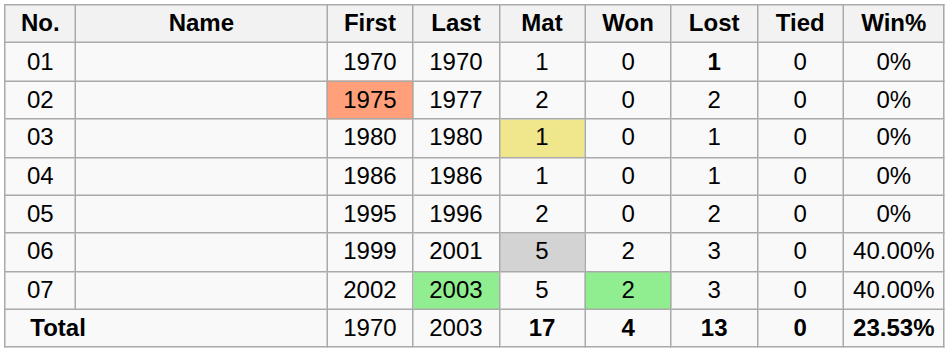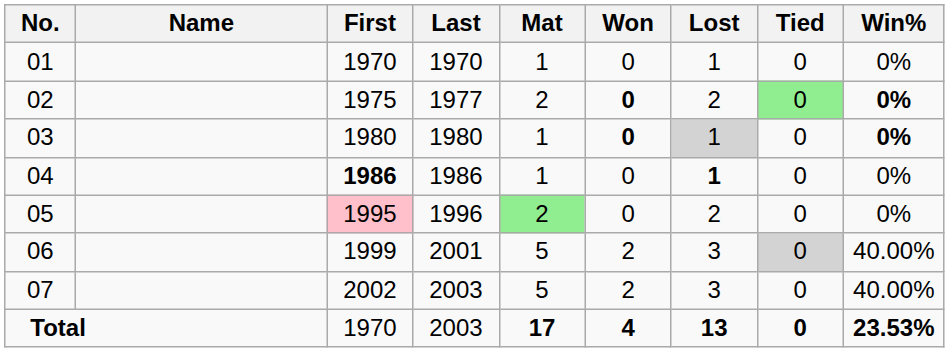01 | Lost: bold -> normal
02 | First: lightsalmon background -> no background
02 | Won: normal -> bold
02 | Tied: no background -> lightgreen background
02 | Win%: normal -> bold
03 | Mat: khaki background -> no background
03 | Won: normal -> bold
03 | Lost: no background -> lightgrey background
03 | Win%: normal -> bold
04 | First: normal -> bold
04 | Lost: normal -> bold
05 | First: no background -> pink background
05 | Mat: no background -> lightgreen background
06 | Mat: lightgrey background -> no background
06 | Tied: no background -> lightgrey background
07 | Last: lightgreen background -> no background
07 | Won: lightgreen background -> no background
